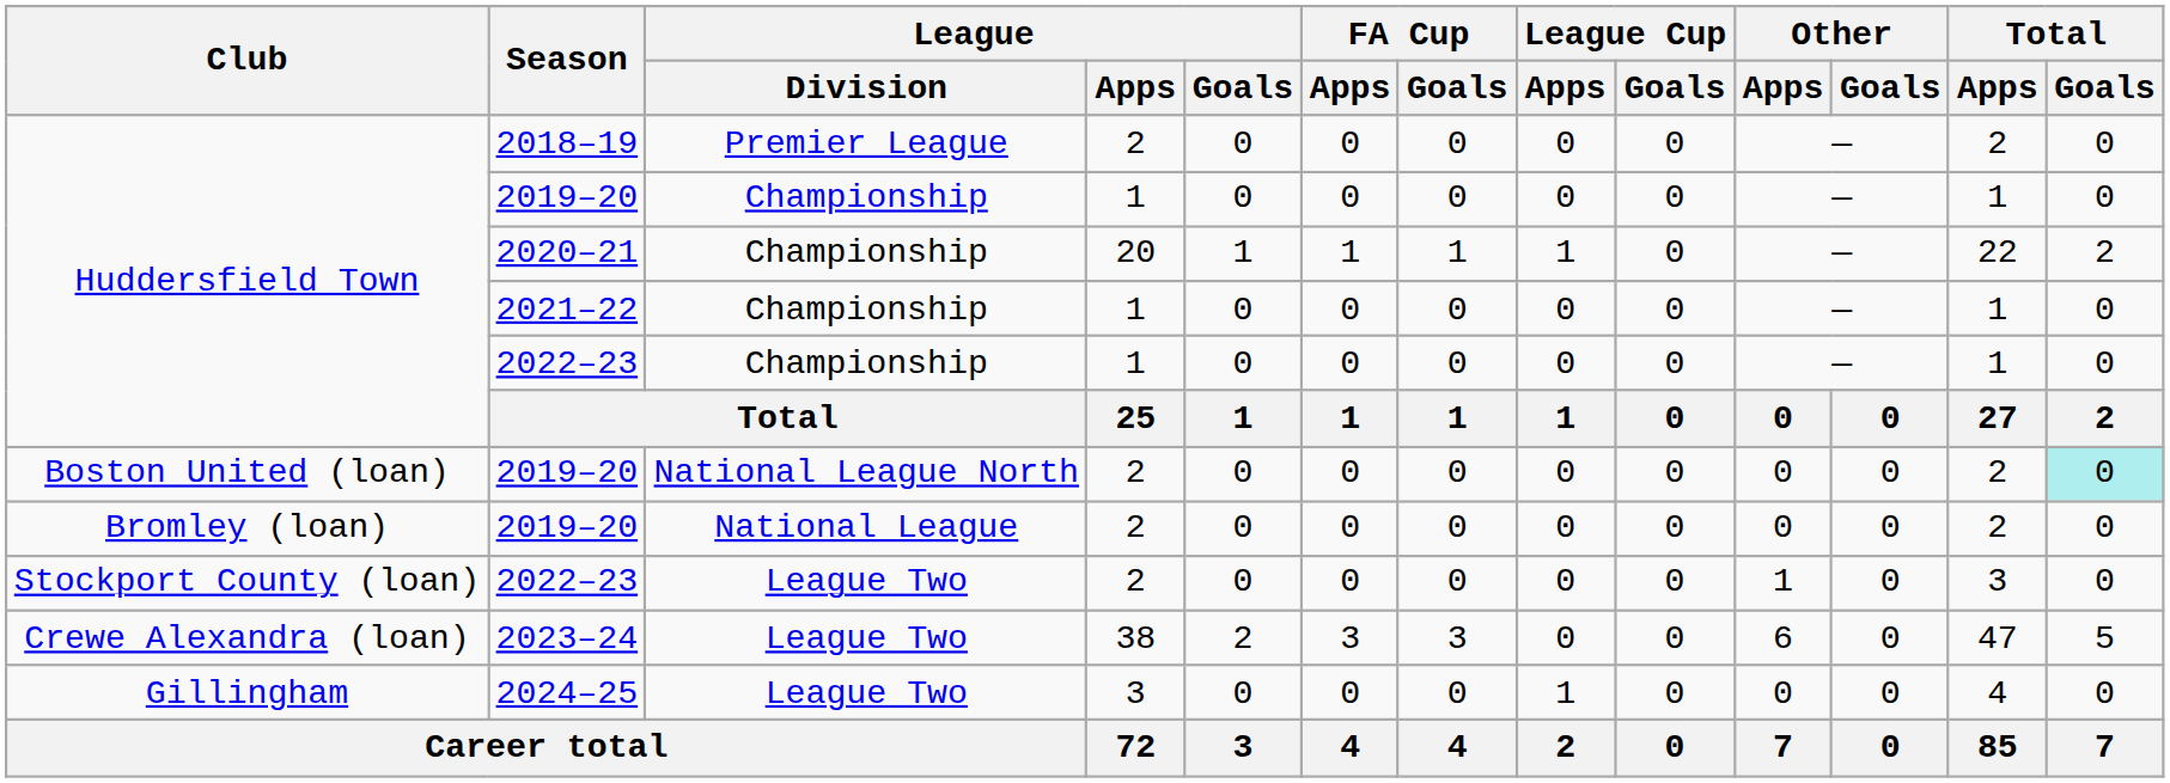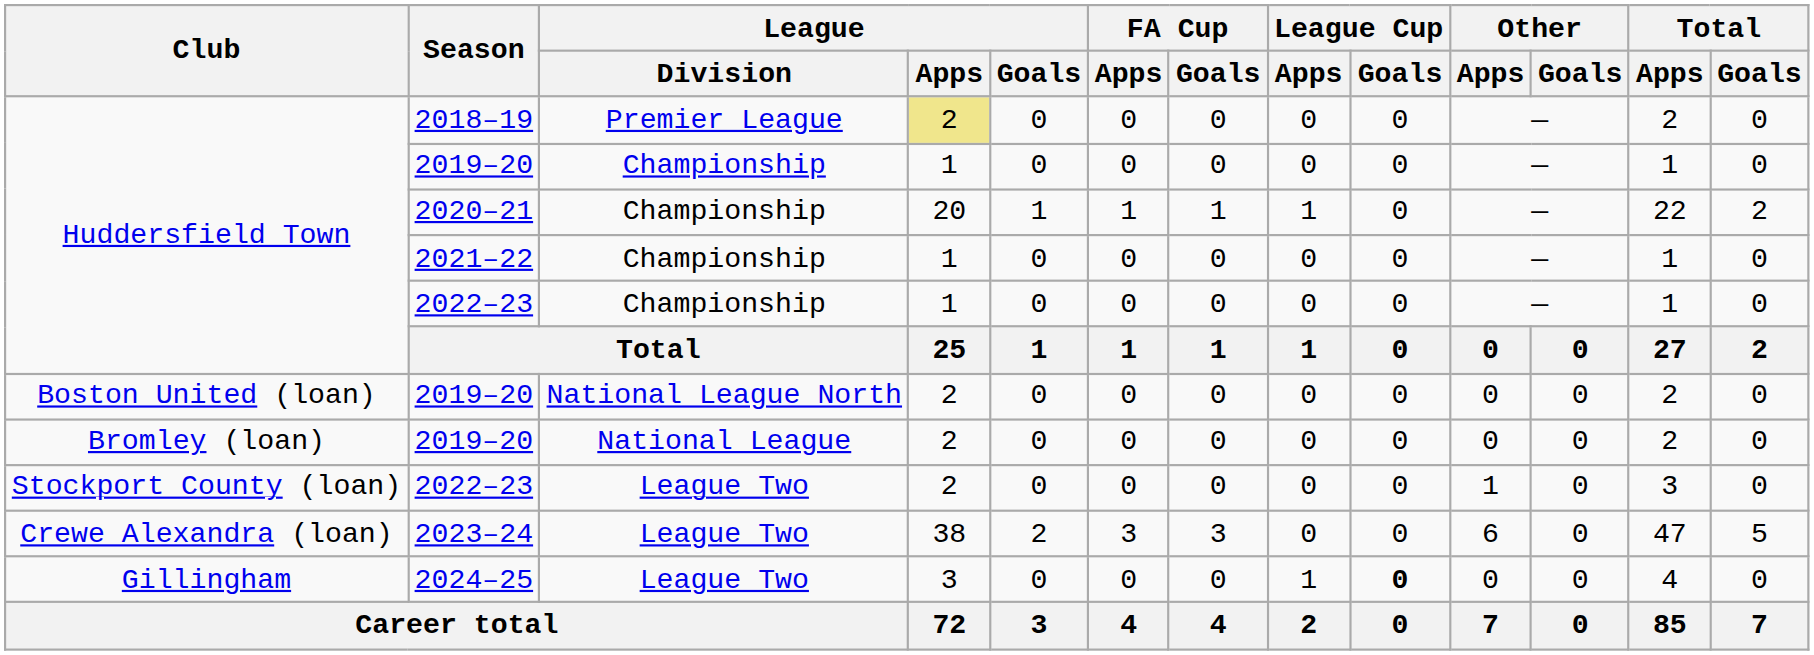2018–19 | League / Apps: no background -> khaki background
Boston United (loan) / 2019–20 | Total / Goals: paleturquoise background -> no background
2024–25 | League Cup / Goals: normal -> bold
